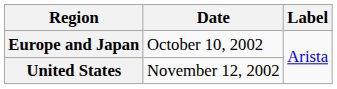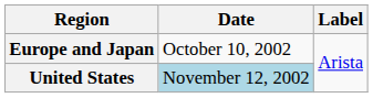United States | Date: no background -> lightblue background
